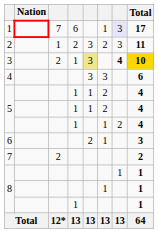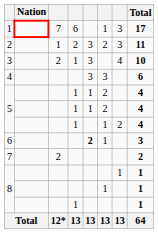row 2 | column 7: lavender background -> no background
row 4 | column 5: khaki background -> no background
row 4 | column 7: bold -> normal
row 4 | Total: gold background -> no background
row 9 | column 5: normal -> bold
